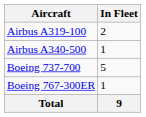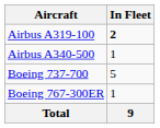Airbus A319-100 | In Fleet: normal -> bold
